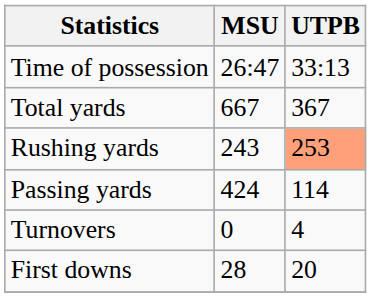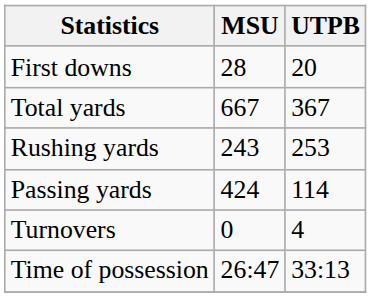rows swapped: First downs <-> Time of possession
Rushing yards | UTPB: lightsalmon background -> no background
